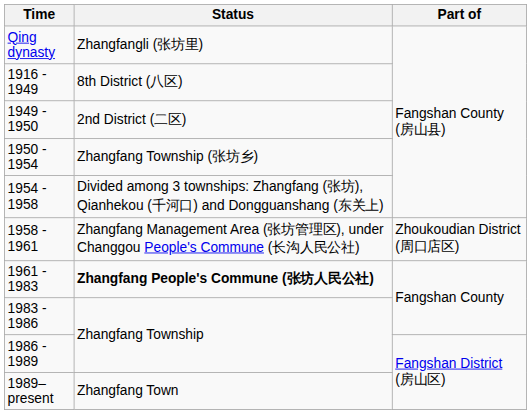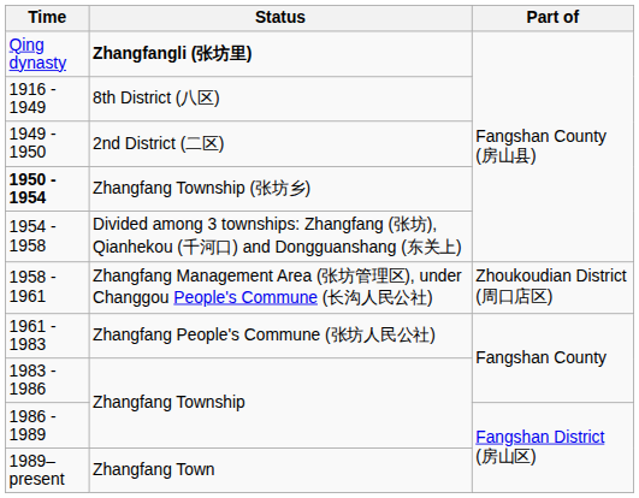Zhangfangli (张坊里) | Status: normal -> bold
Zhangfang Township (张坊乡) | Time: normal -> bold
Zhangfang People's Commune (张坊人民公社) | Status: bold -> normal
